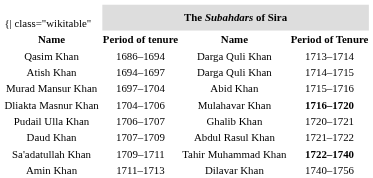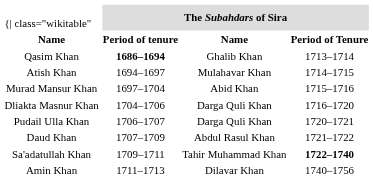Qasim Khan | column 2: normal -> bold
Qasim Khan | column 3: Darga Quli Khan -> Ghalib Khan
Atish Khan | column 3: Darga Quli Khan -> Mulahavar Khan
Dliakta Masnur Khan | column 3: Mulahavar Khan -> Darga Quli Khan
Dliakta Masnur Khan | column 4: bold -> normal
Pudail Ulla Khan | column 3: Ghalib Khan -> Darga Quli Khan
